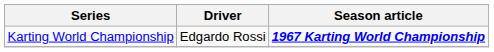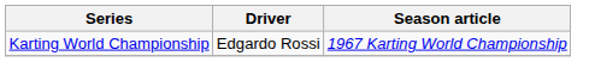Karting World Championship | Season article: bold -> normal
